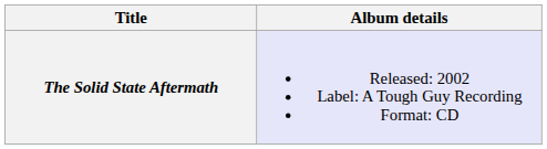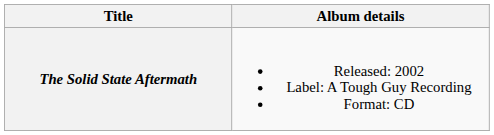The Solid State Aftermath | Album details: lavender background -> no background
